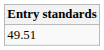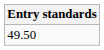row 2 | column 1: 49.51 -> 49.50
